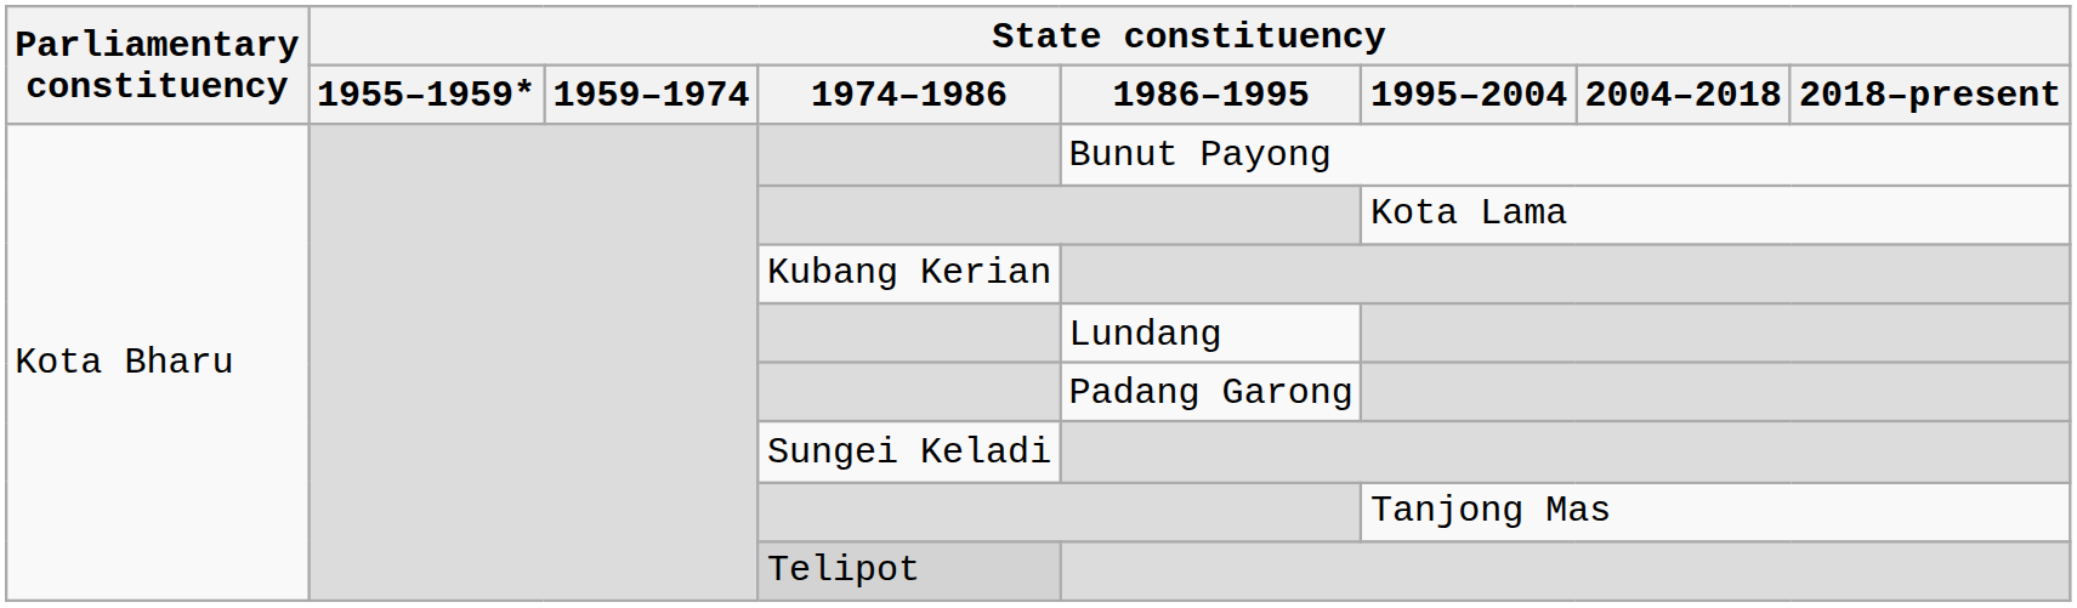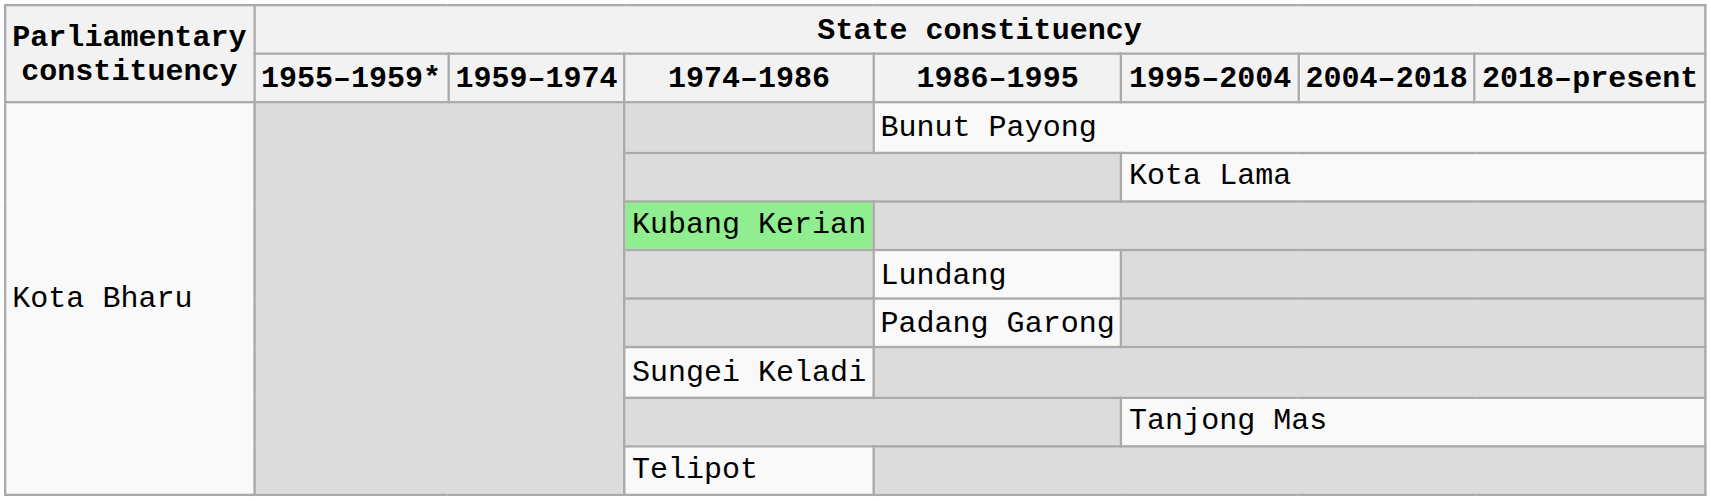Kubang Kerian | State constituency / 1974–1986: no background -> lightgreen background
Telipot | State constituency / 1974–1986: lightgrey background -> no background
